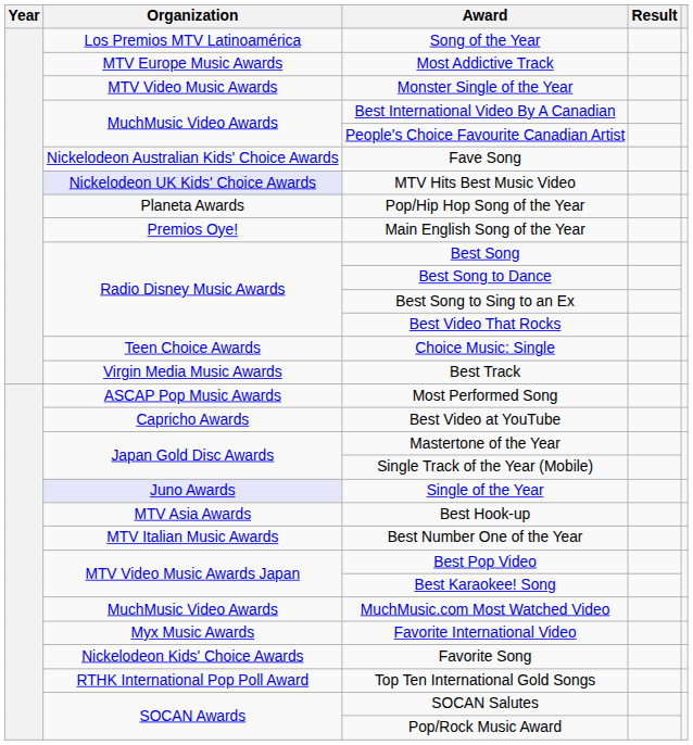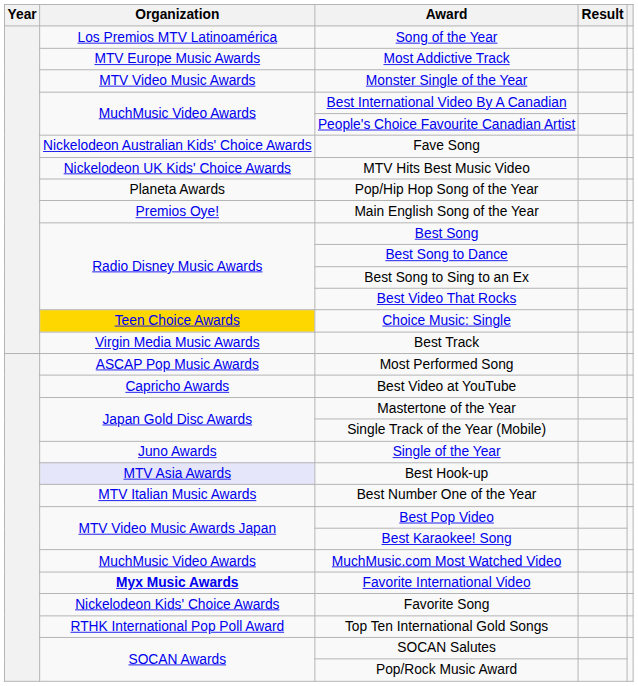MTV Hits Best Music Video | Organization: lavender background -> no background
Choice Music: Single | Organization: no background -> gold background
Single of the Year | Organization: lavender background -> no background
Best Hook-up | Organization: no background -> lavender background
Favorite International Video | Organization: normal -> bold
